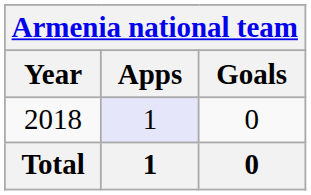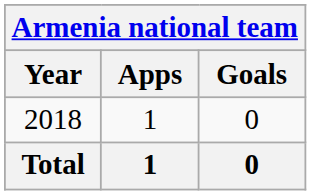2018 | Apps: lavender background -> no background
